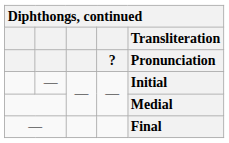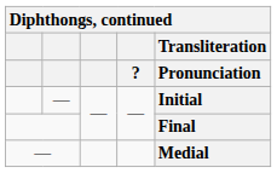row 5 | Transliteration / Pronunciation: Medial -> Final
row 6 | Transliteration / Pronunciation: Final -> Medial
